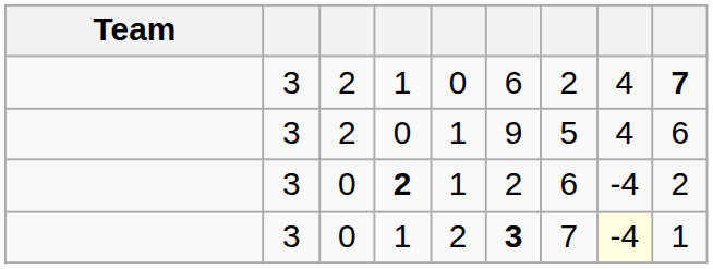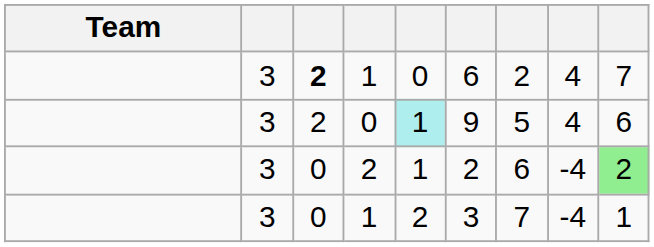row 2 | column 3: normal -> bold
row 2 | column 9: bold -> normal
row 3 | column 5: no background -> paleturquoise background
row 4 | column 4: bold -> normal
row 4 | column 9: no background -> lightgreen background
row 5 | column 6: bold -> normal
row 5 | column 8: lightyellow background -> no background
